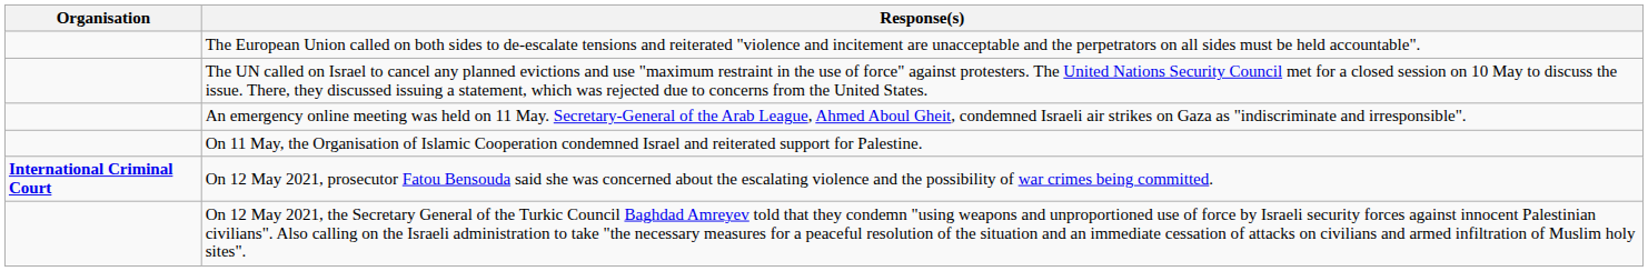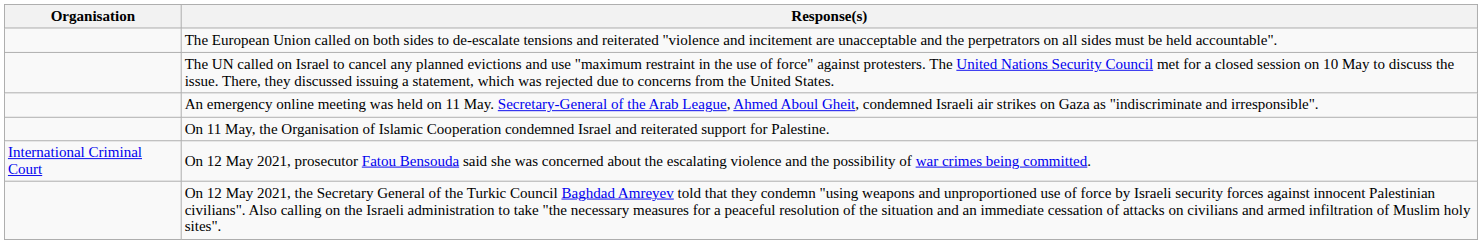row 6 | Organisation: bold -> normal
